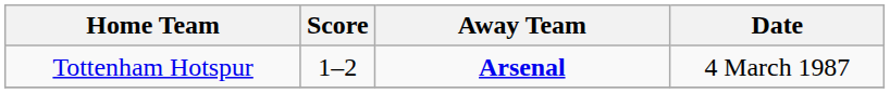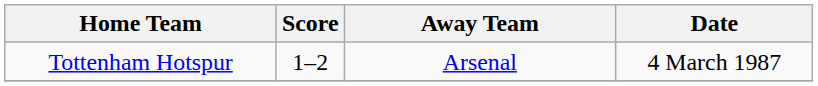Tottenham Hotspur | Away Team: bold -> normal
